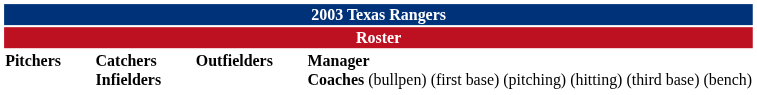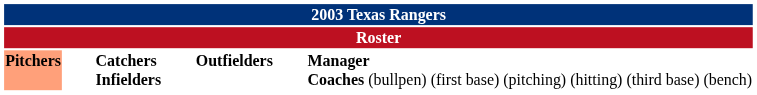Pitchers | column 1: no background -> lightsalmon background
